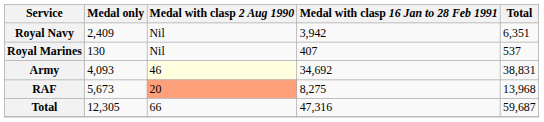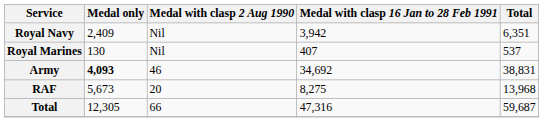Army | Medal only: normal -> bold
Army | Medal with clasp 2 Aug 1990: lightyellow background -> no background
RAF | Medal with clasp 2 Aug 1990: lightsalmon background -> no background
